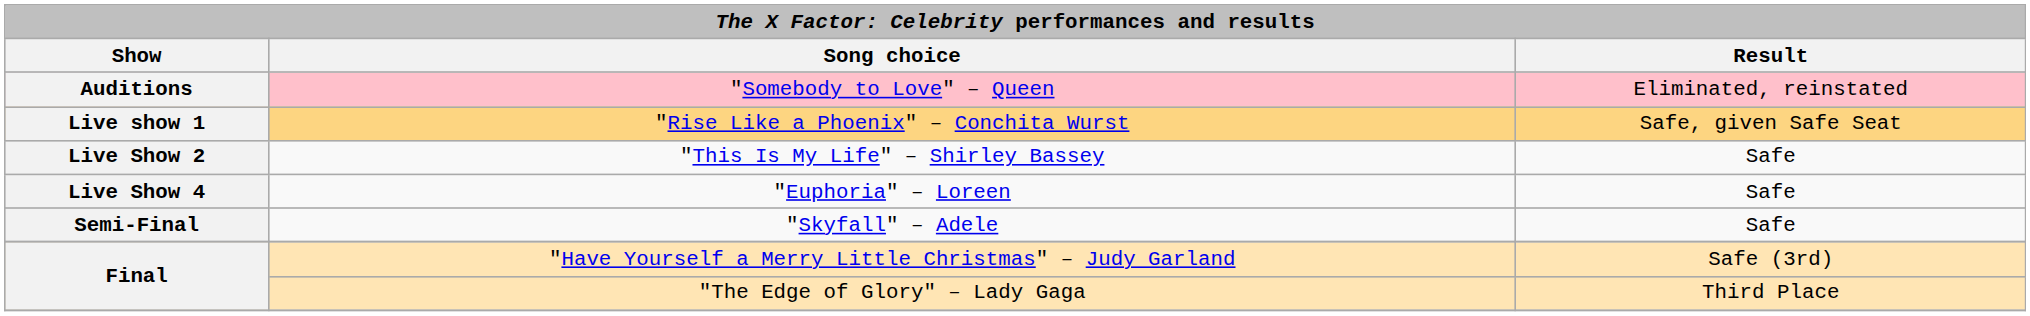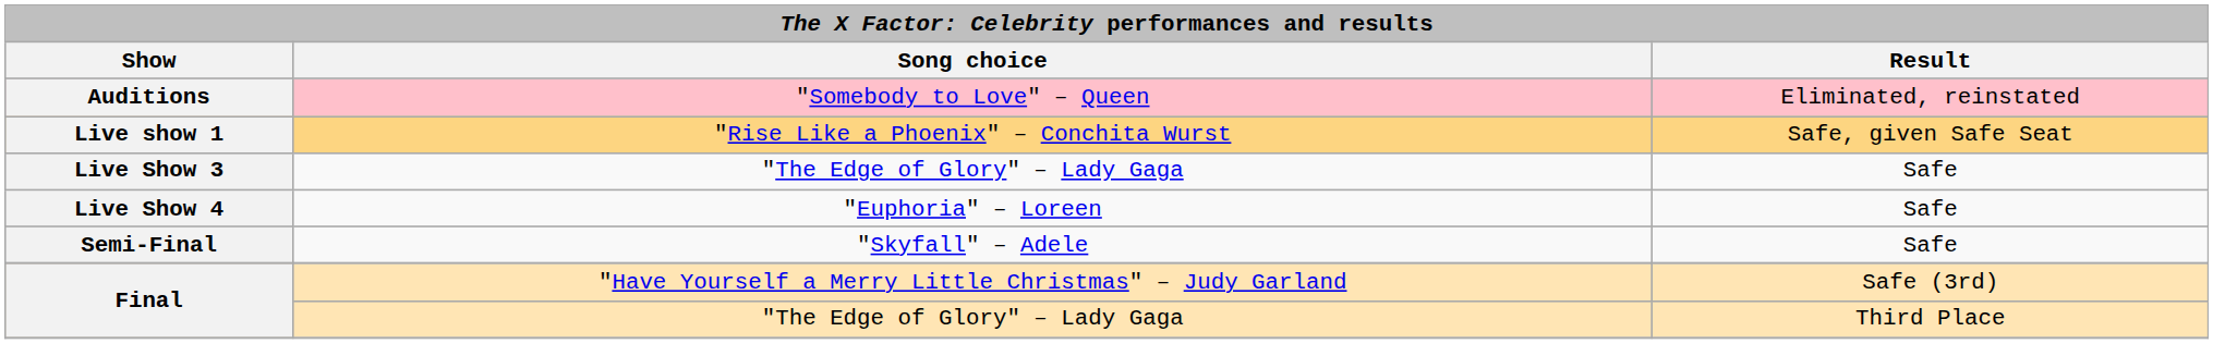- row: Live Show 2 | "This Is My Life" – Shirley Bassey | Safe
+ row: Live Show 3 | "The Edge of Glory" – Lady Gaga | Safe
